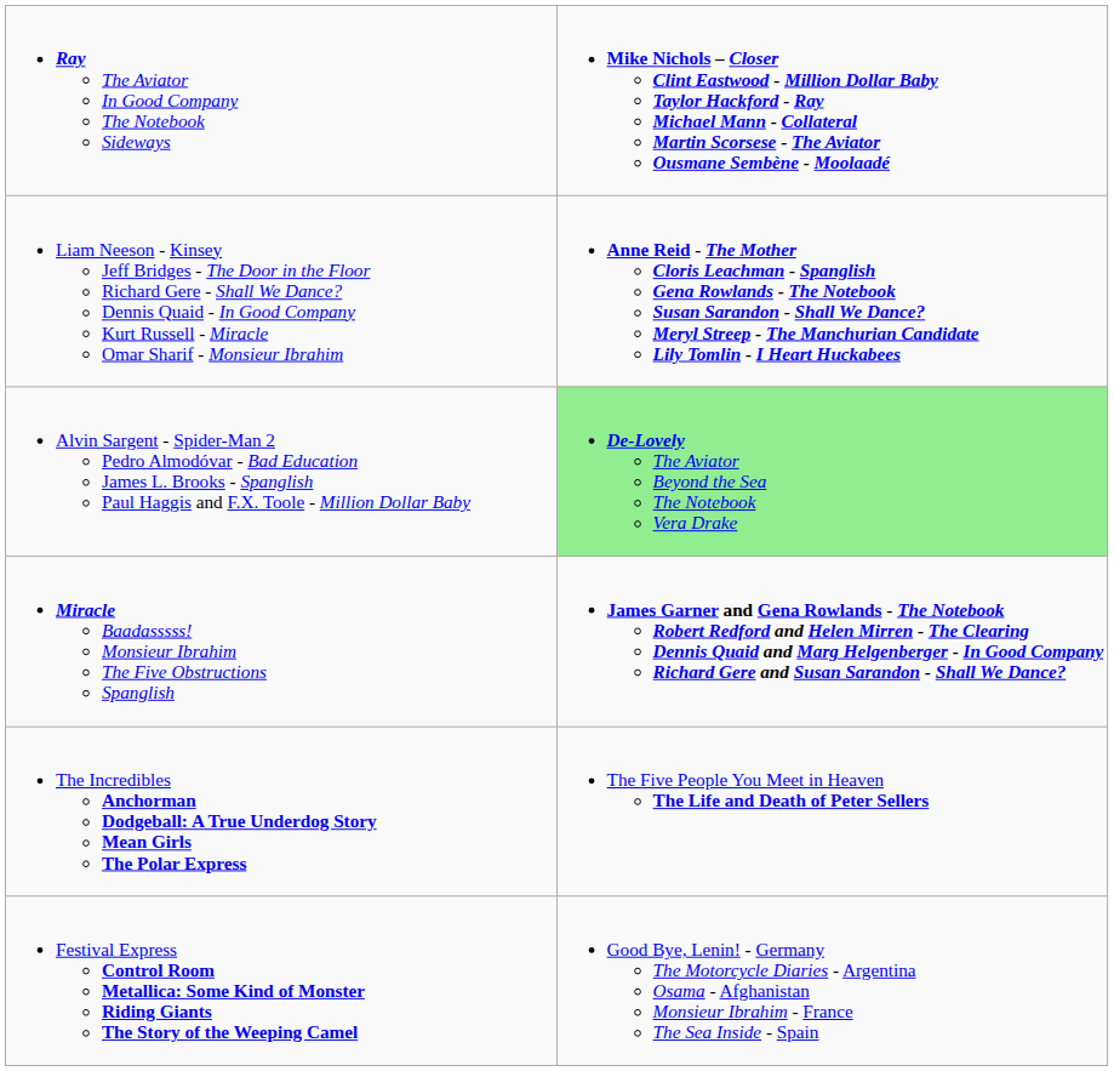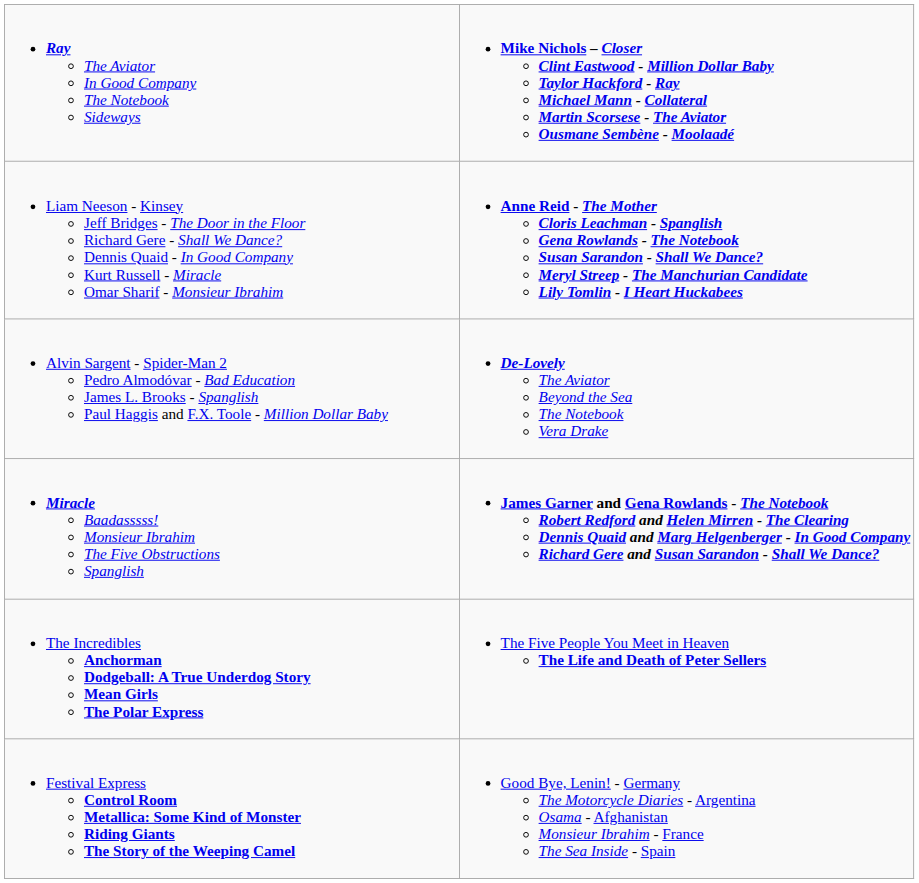row 3 | column 2: lightgreen background -> no background
